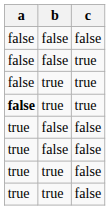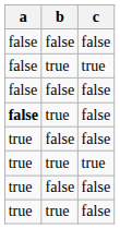row 3 | b: false -> true
row 4 | b: true -> false
row 4 | c: true -> false
row 5 | c: true -> false
row 7 | b: false -> true
row 7 | c: false -> true
row 8 | b: true -> false
